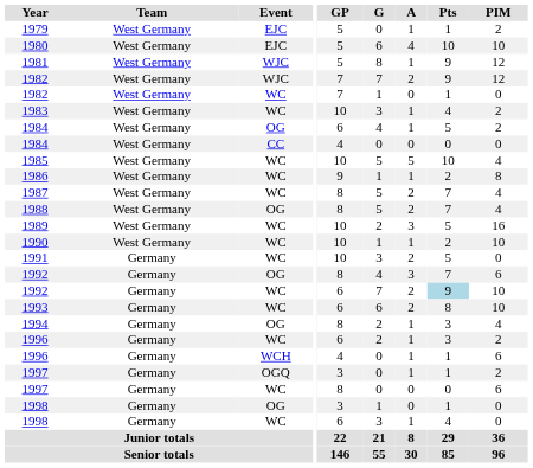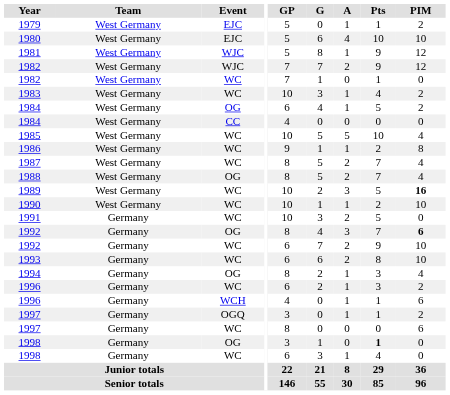1989 | PIM: normal -> bold
1992 / OG | PIM: normal -> bold
1992 / WC | Pts: lightblue background -> no background
1998 / OG | Pts: normal -> bold
